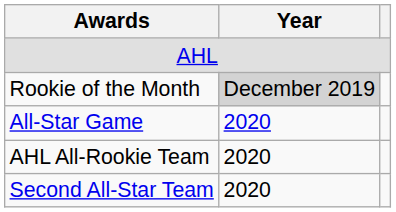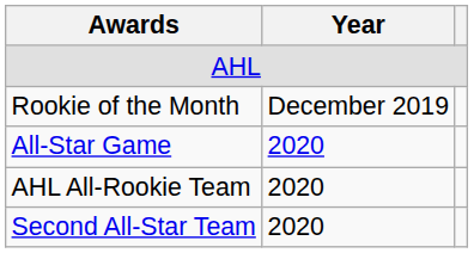Rookie of the Month | Year: lightgrey background -> no background
